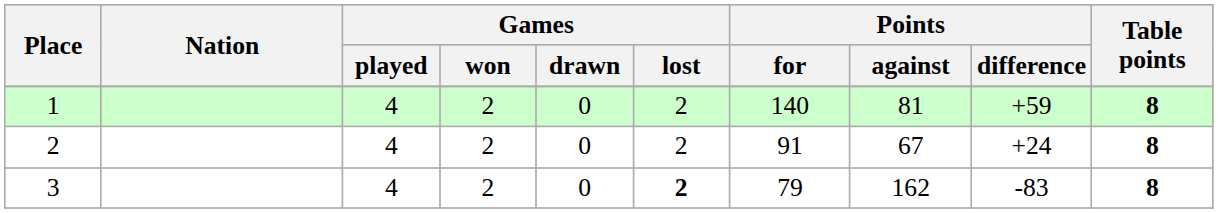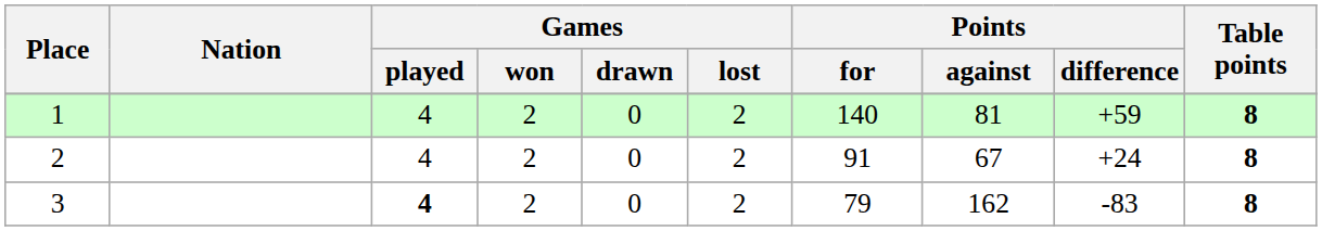3 | Games / played: normal -> bold
3 | Games / lost: bold -> normal
